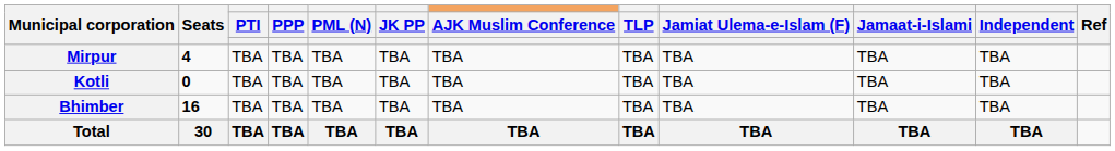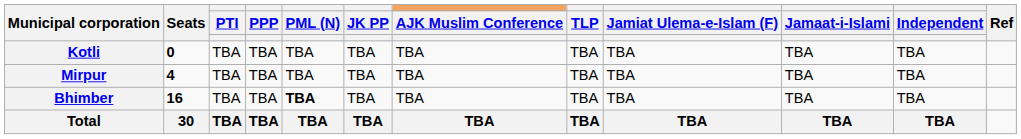rows swapped: Mirpur <-> Kotli
Bhimber | PML (N): normal -> bold
